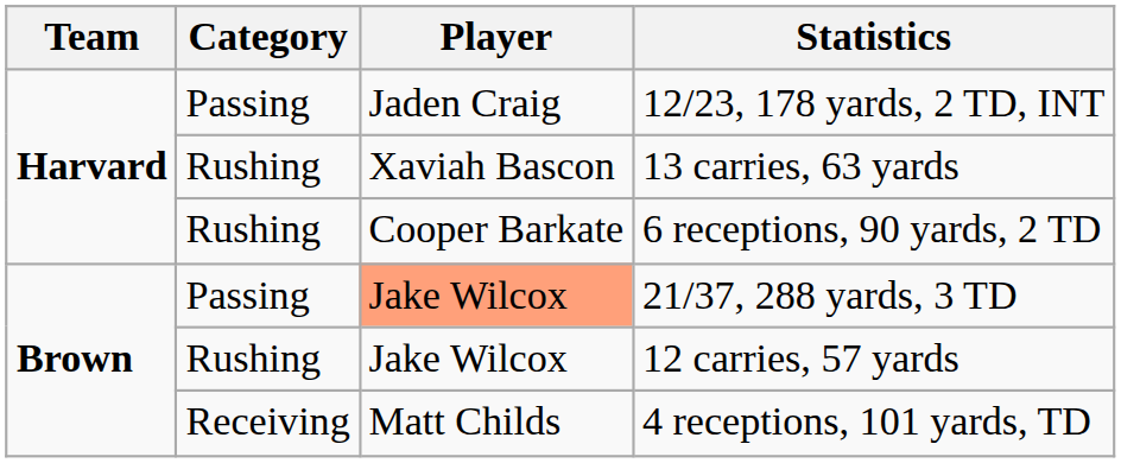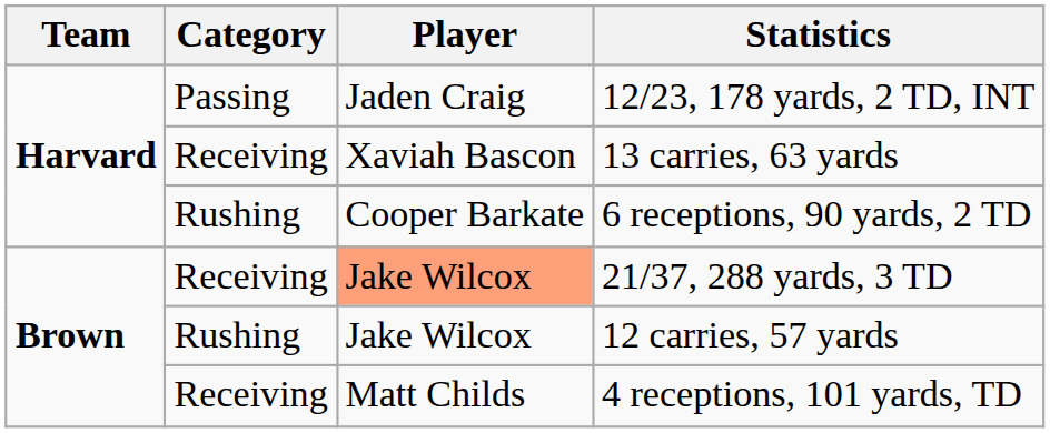13 carries, 63 yards | Category: Rushing -> Receiving
21/37, 288 yards, 3 TD | Category: Passing -> Receiving
